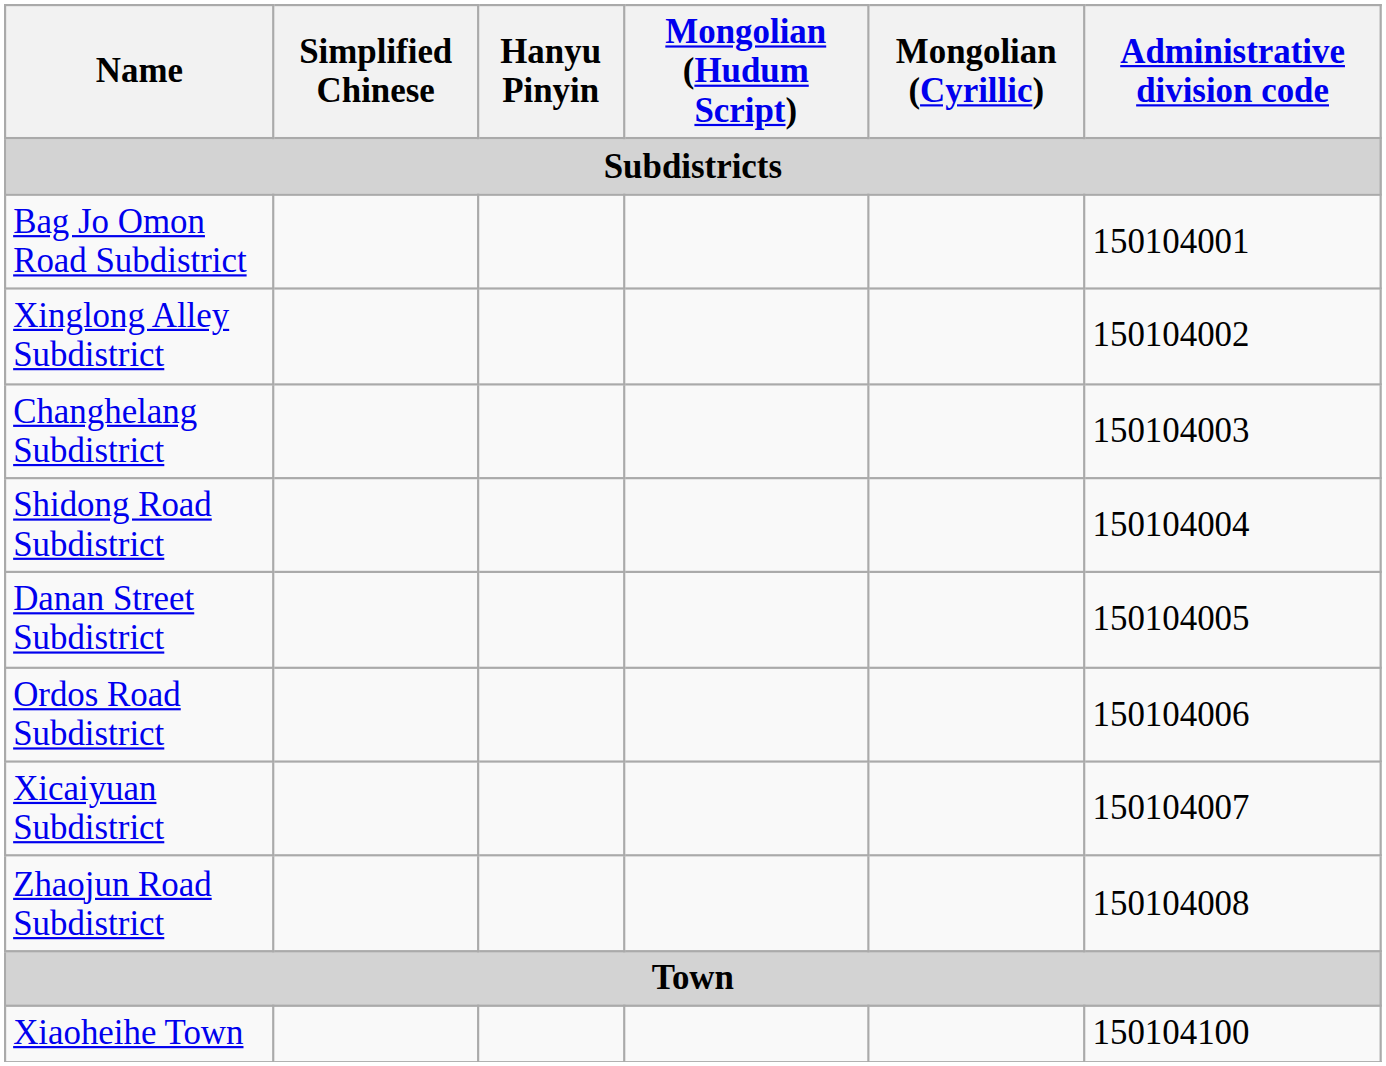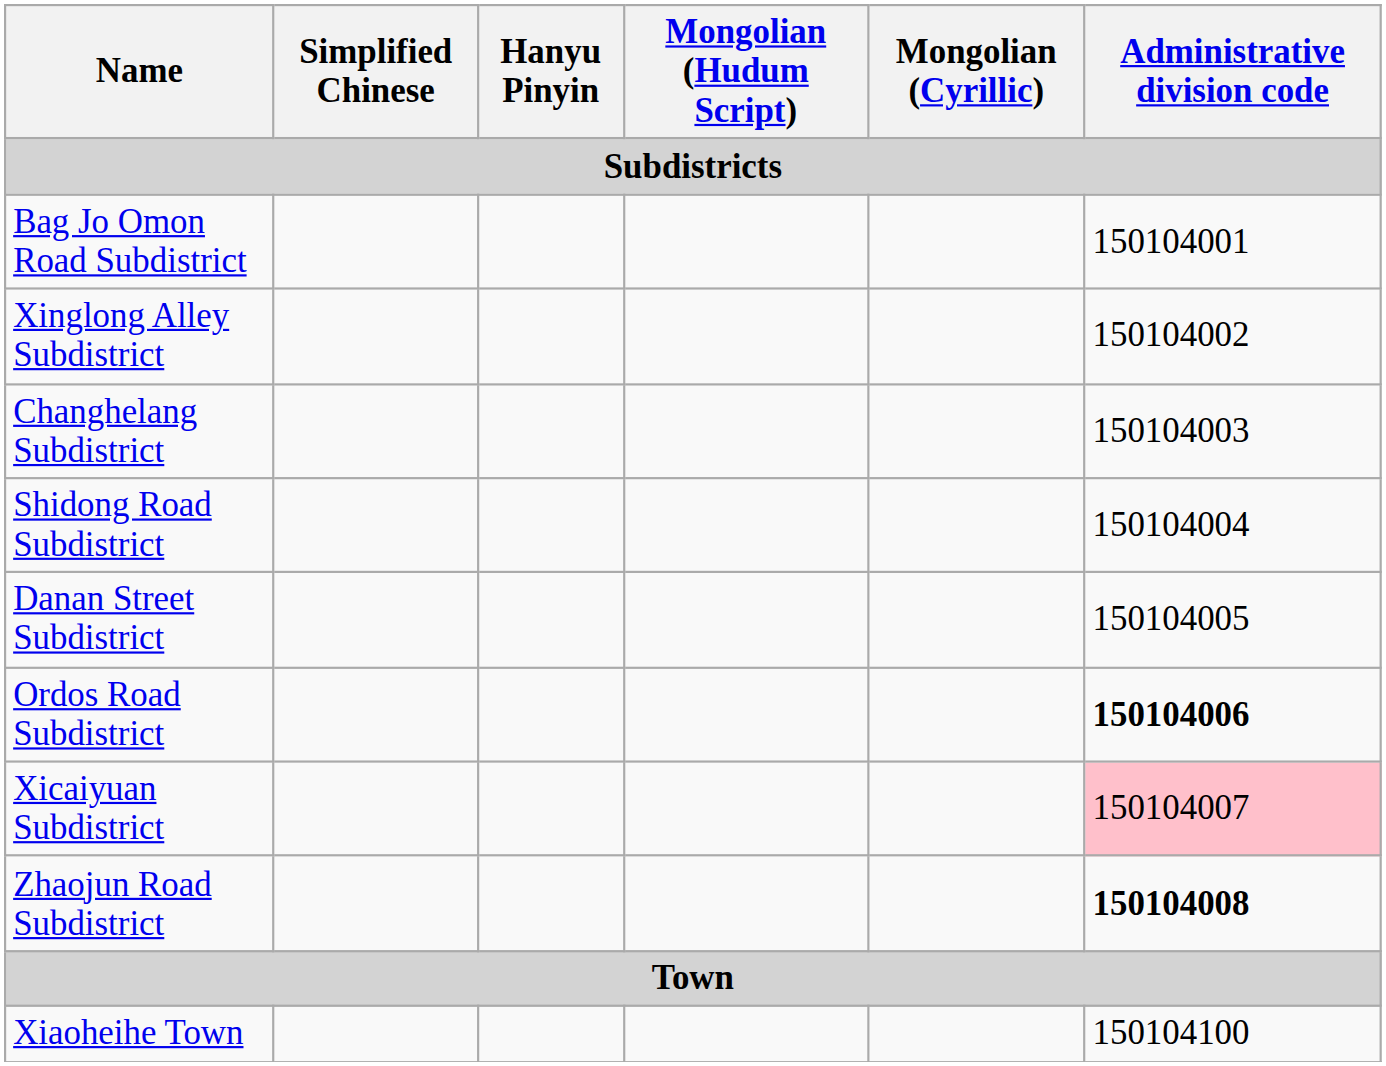Ordos Road Subdistrict | Administrative division code: normal -> bold
Xicaiyuan Subdistrict | Administrative division code: no background -> pink background
Zhaojun Road Subdistrict | Administrative division code: normal -> bold
